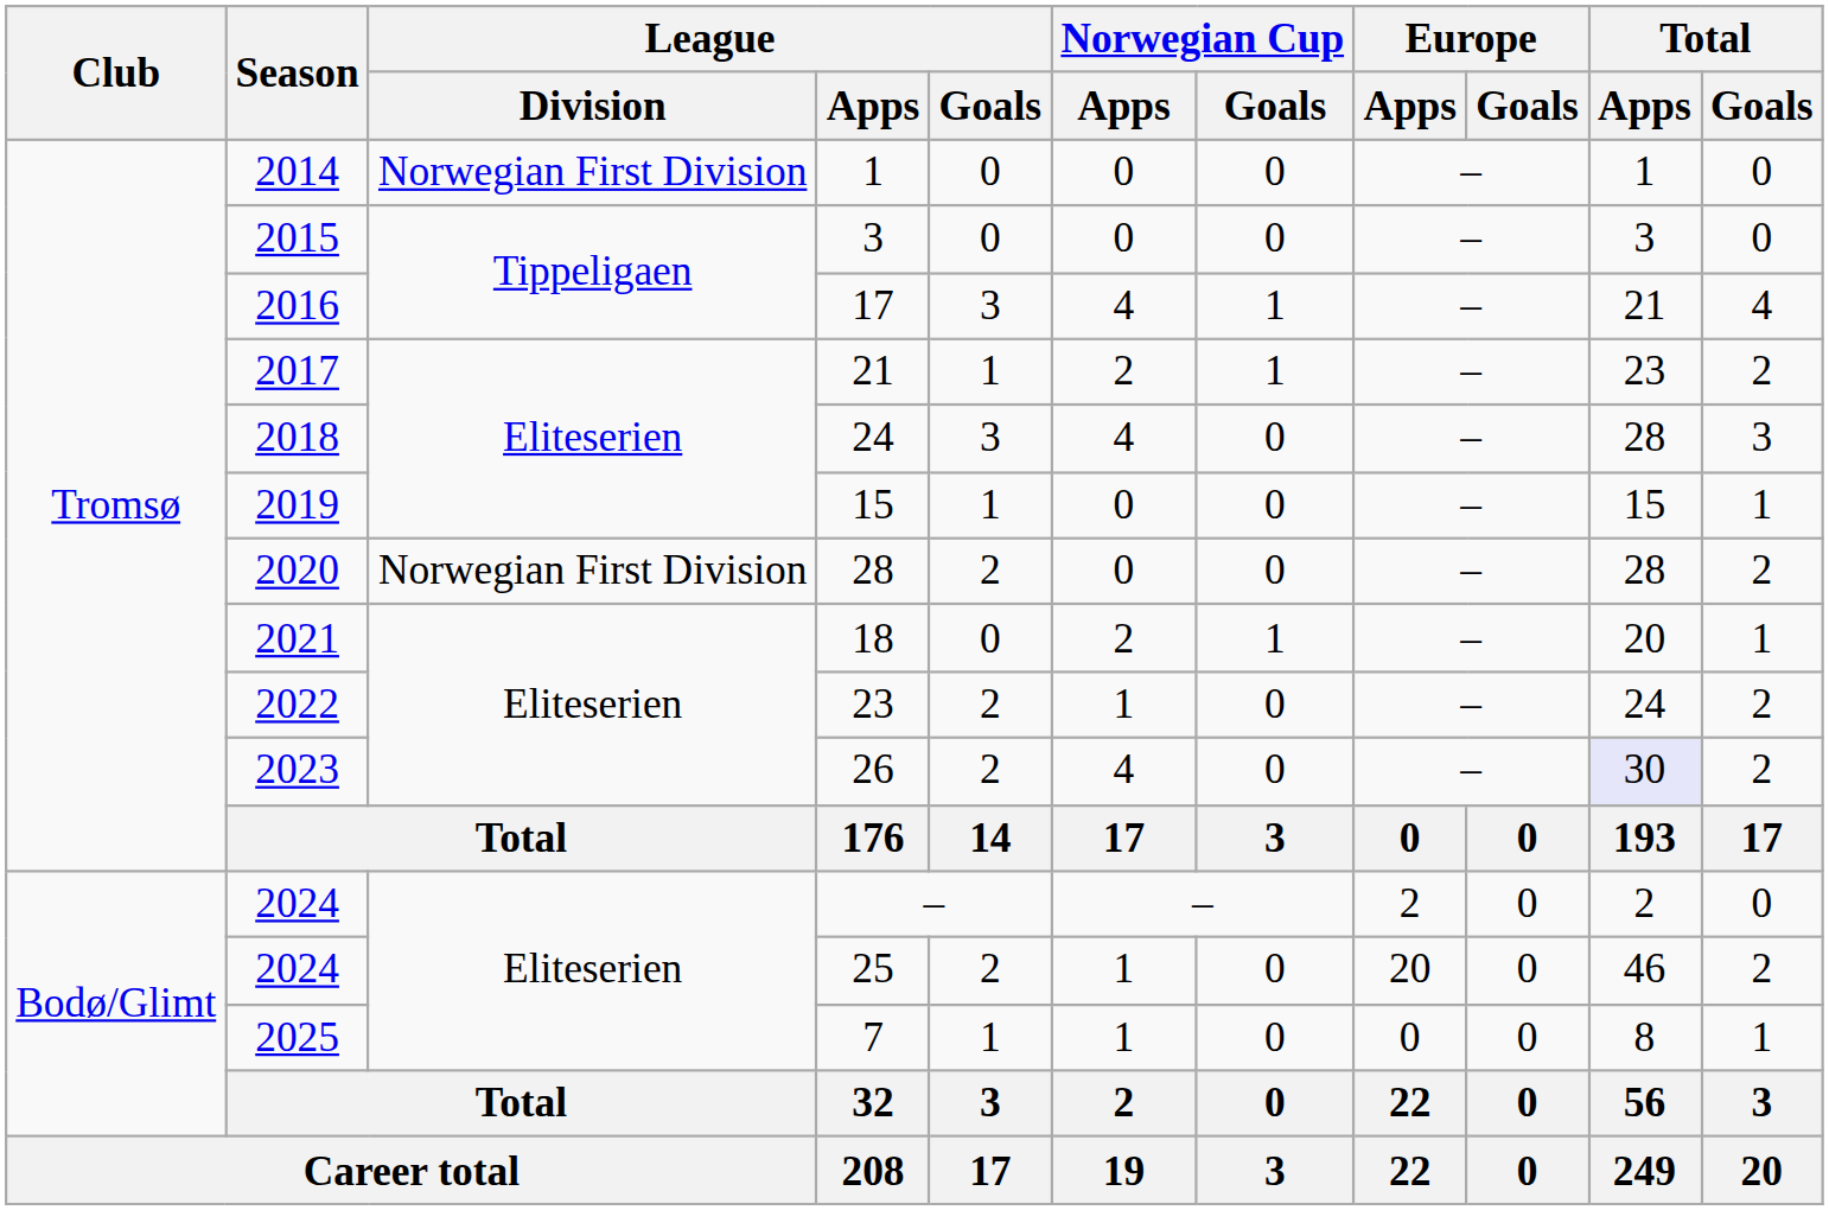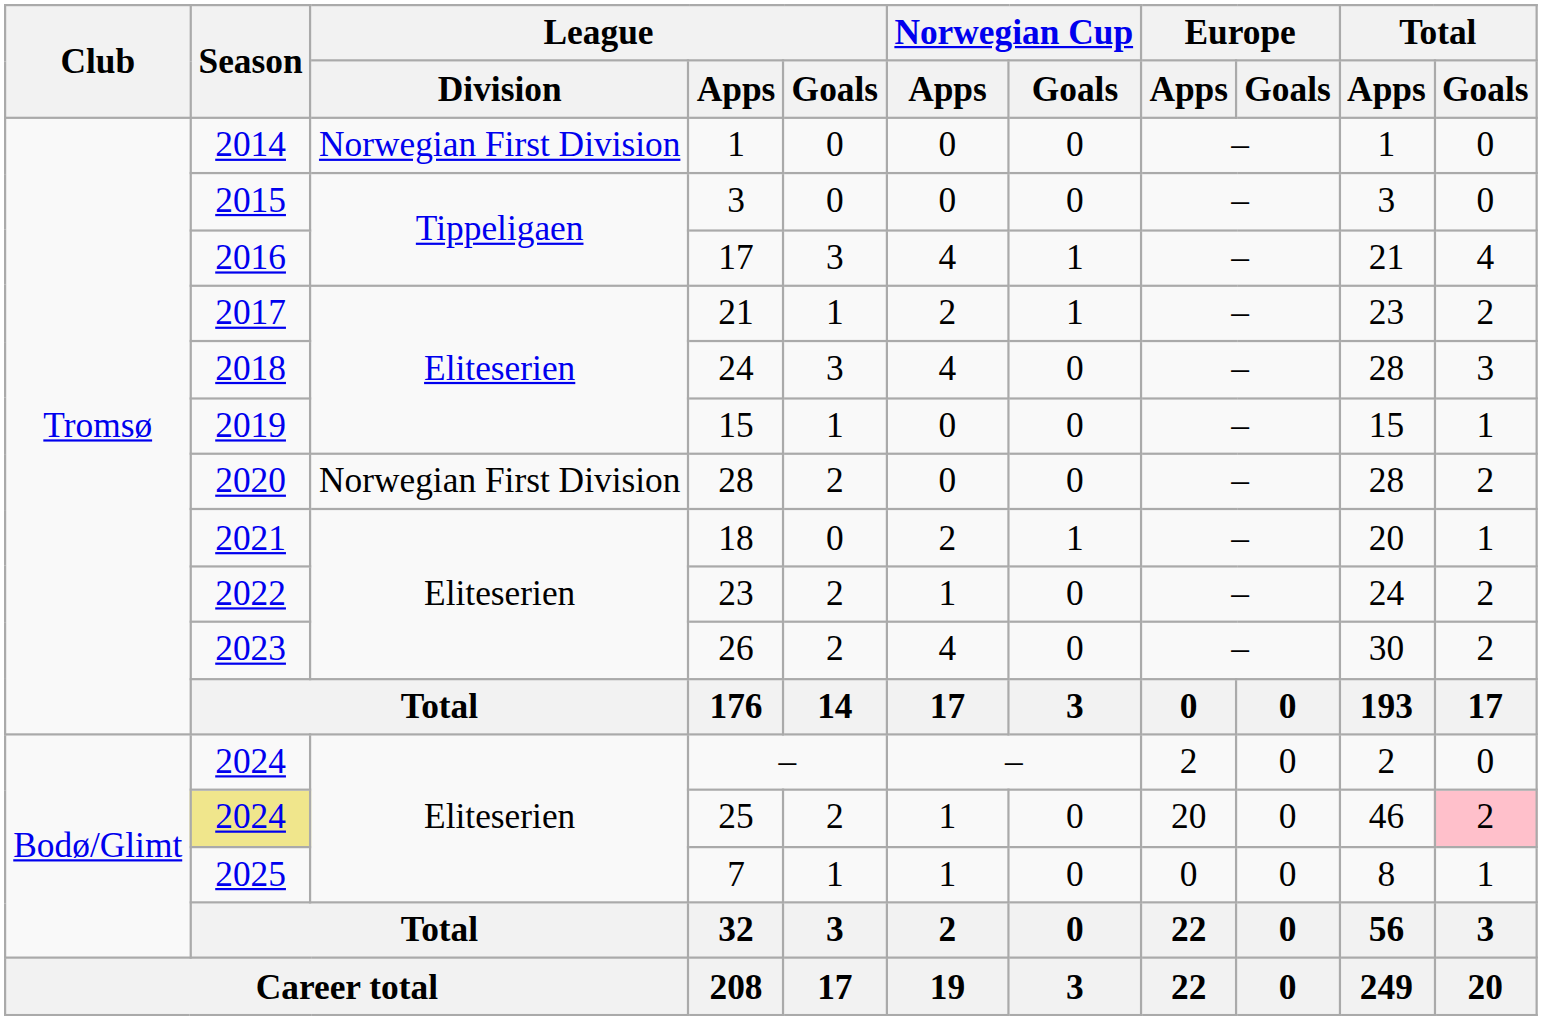26 | Total / Apps: lavender background -> no background
25 | Season: no background -> khaki background
25 | Total / Goals: no background -> pink background
